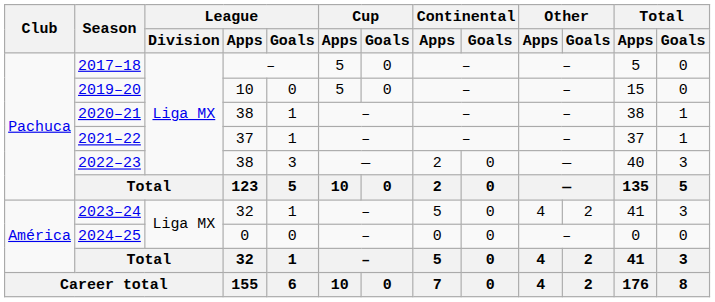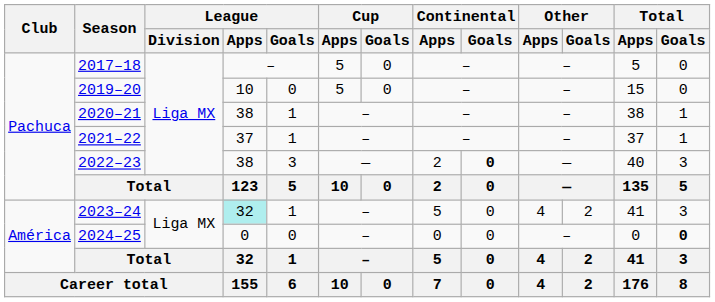2022–23 | Continental / Goals: normal -> bold
2023–24 | League / Apps: no background -> paleturquoise background
2024–25 | Total / Goals: normal -> bold
